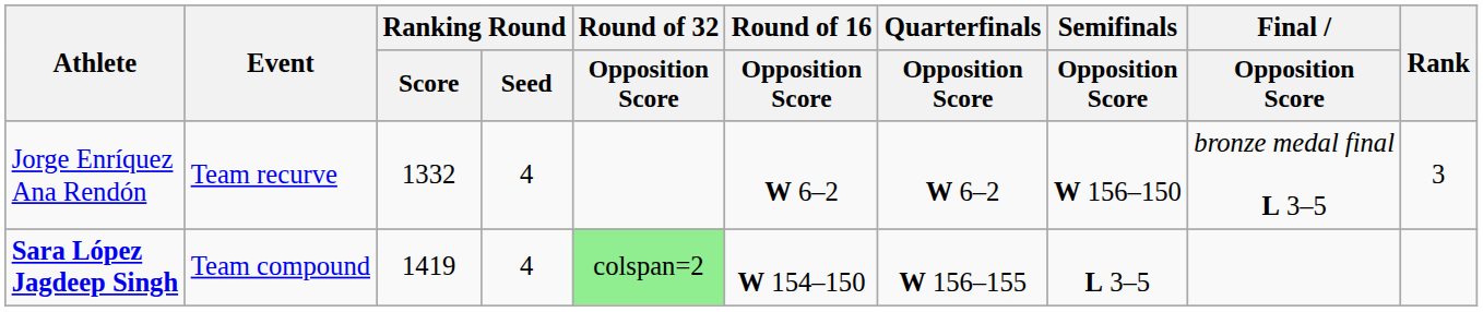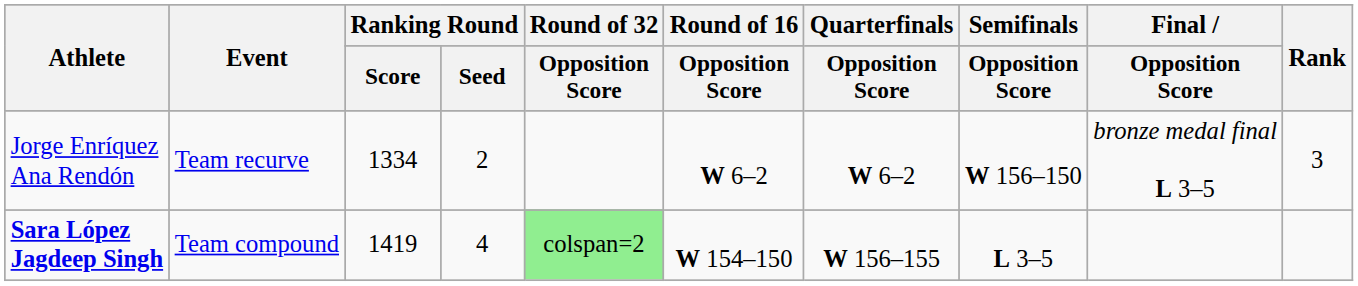Jorge Enríquez Ana Rendón | Ranking Round / Score: 1332 -> 1334
Jorge Enríquez Ana Rendón | Ranking Round / Seed: 4 -> 2
